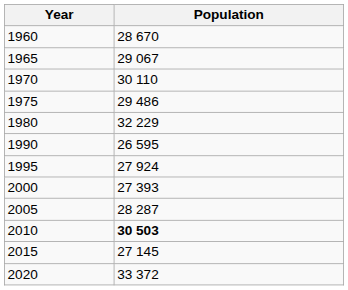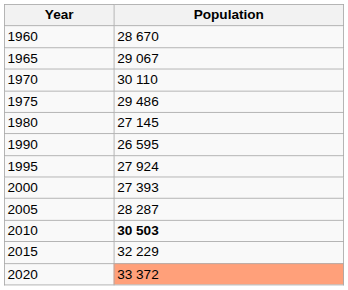1980 | Population: 32 229 -> 27 145
2015 | Population: 27 145 -> 32 229
2020 | Population: no background -> lightsalmon background
